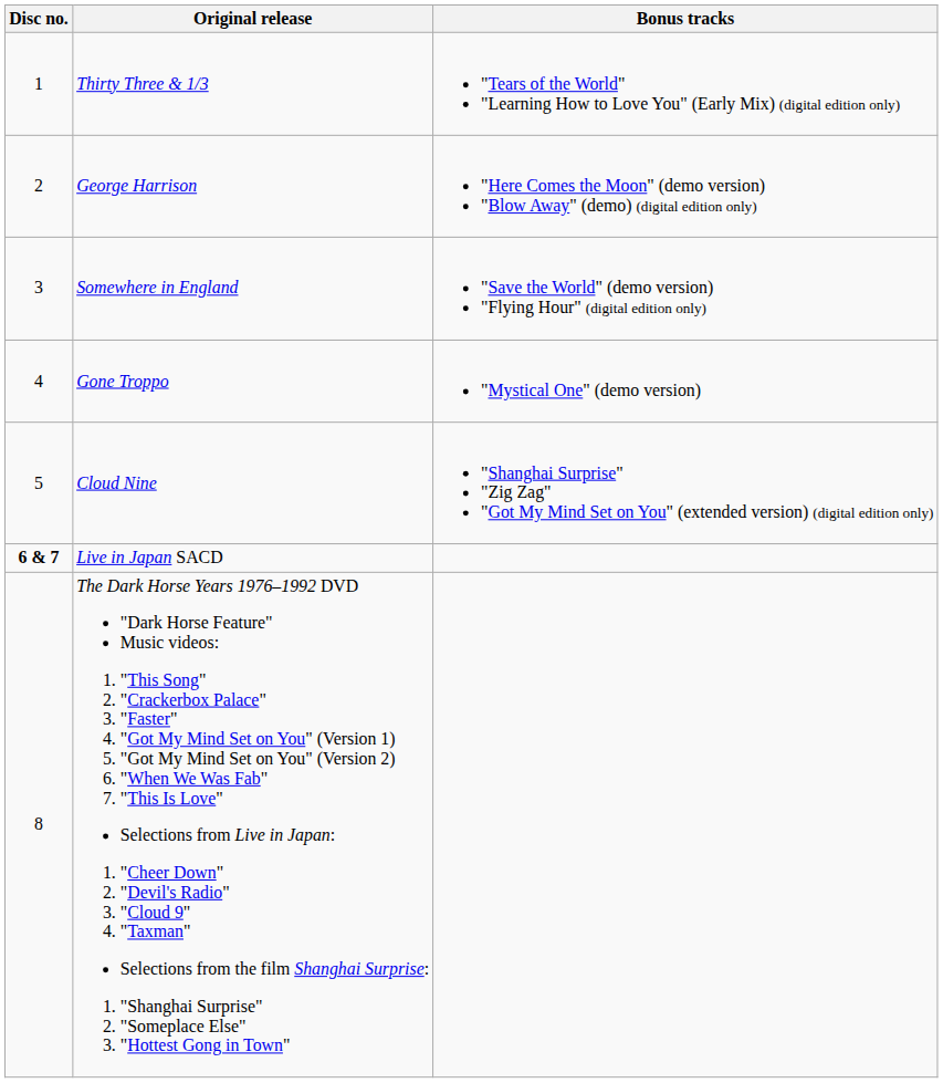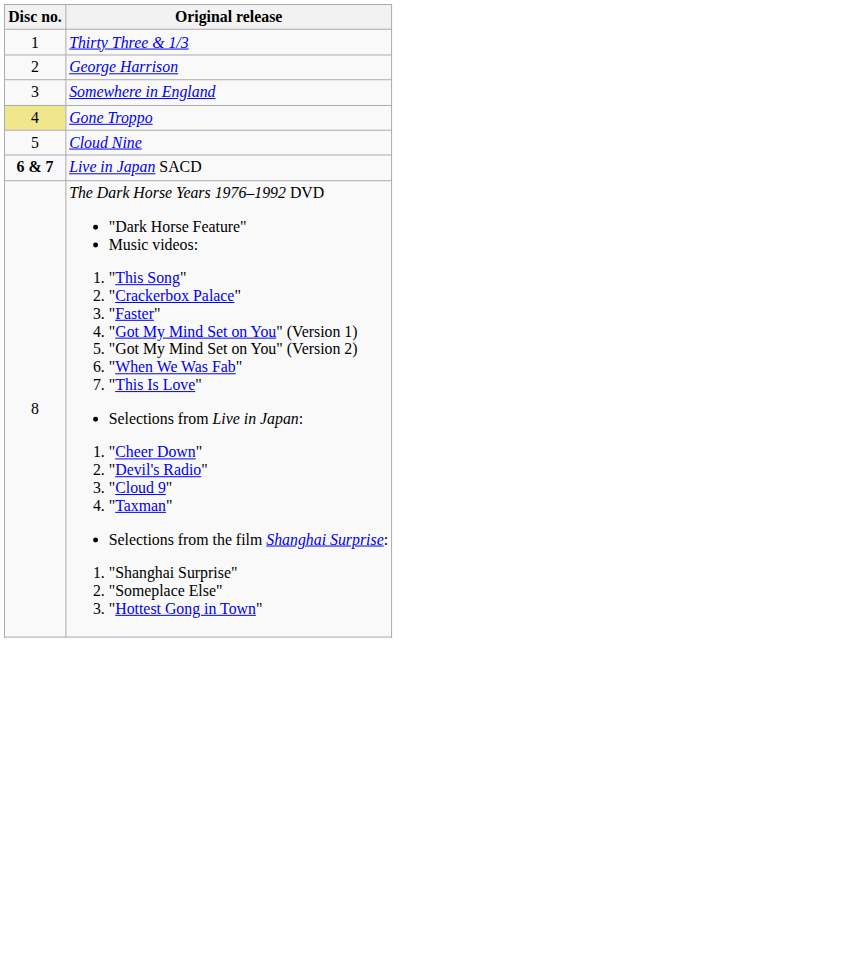- column: Bonus tracks | "Tears of the World" "Learning How to Love You" (Early Mix) (digital edition only) | "Here Comes the Moon" (demo version) "Blow Away" (demo) (digital edition only) | "Save the World" (demo version) "Flying Hour" (digital edition only) | "Mystical One" (demo version) | "Shanghai Surprise" "Zig Zag" "Got My Mind Set on You" (extended version) (digital edition only)
Gone Troppo | Disc no.: no background -> khaki background
